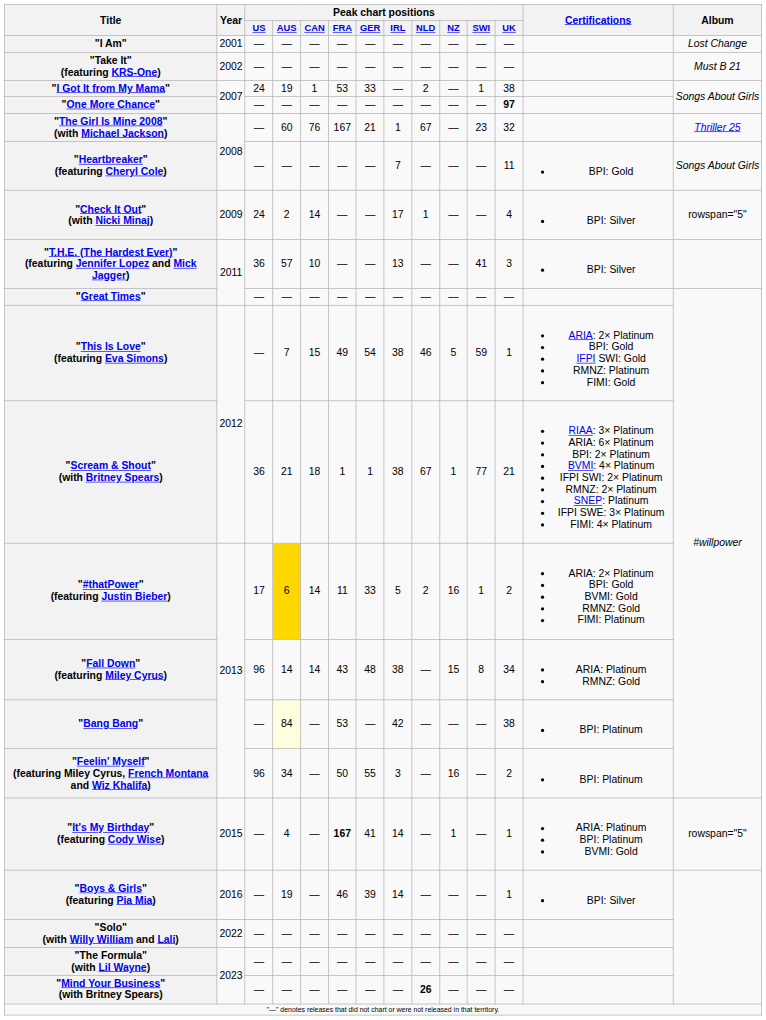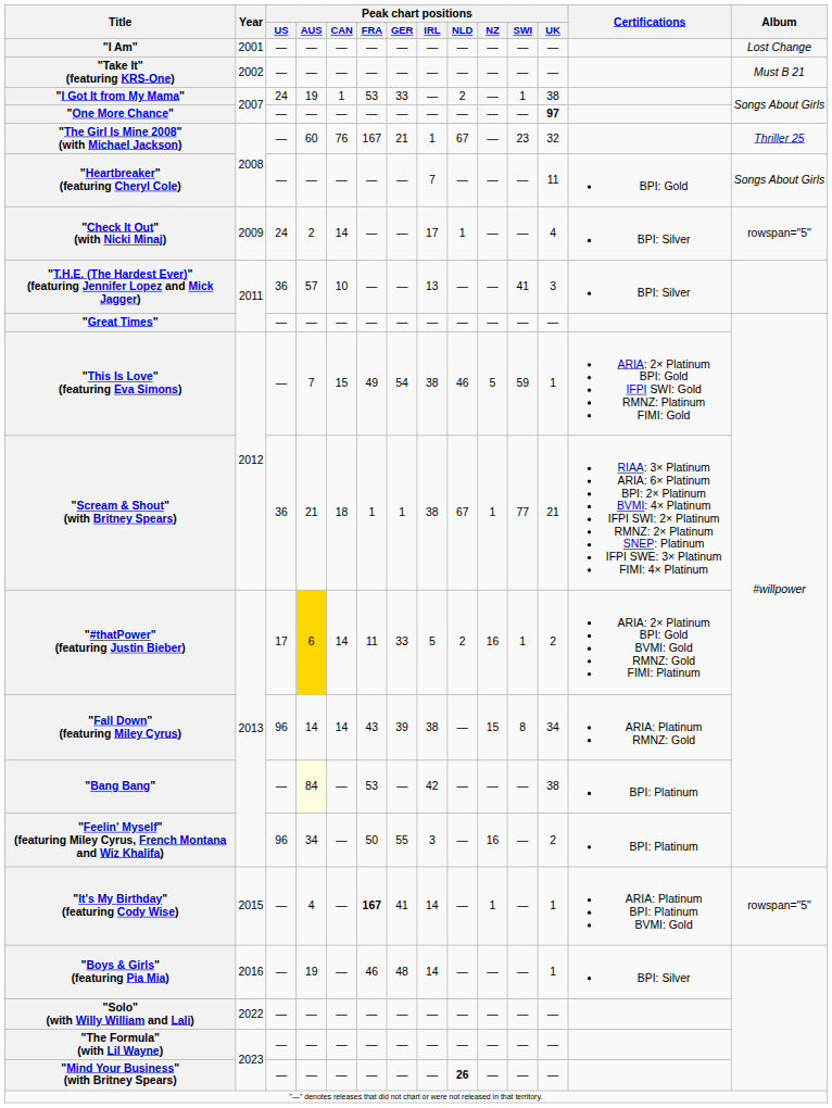"Fall Down" (featuring Miley Cyrus) | Peak chart positions / GER: 48 -> 39
"Boys & Girls" (featuring Pia Mia) | Peak chart positions / GER: 39 -> 48
